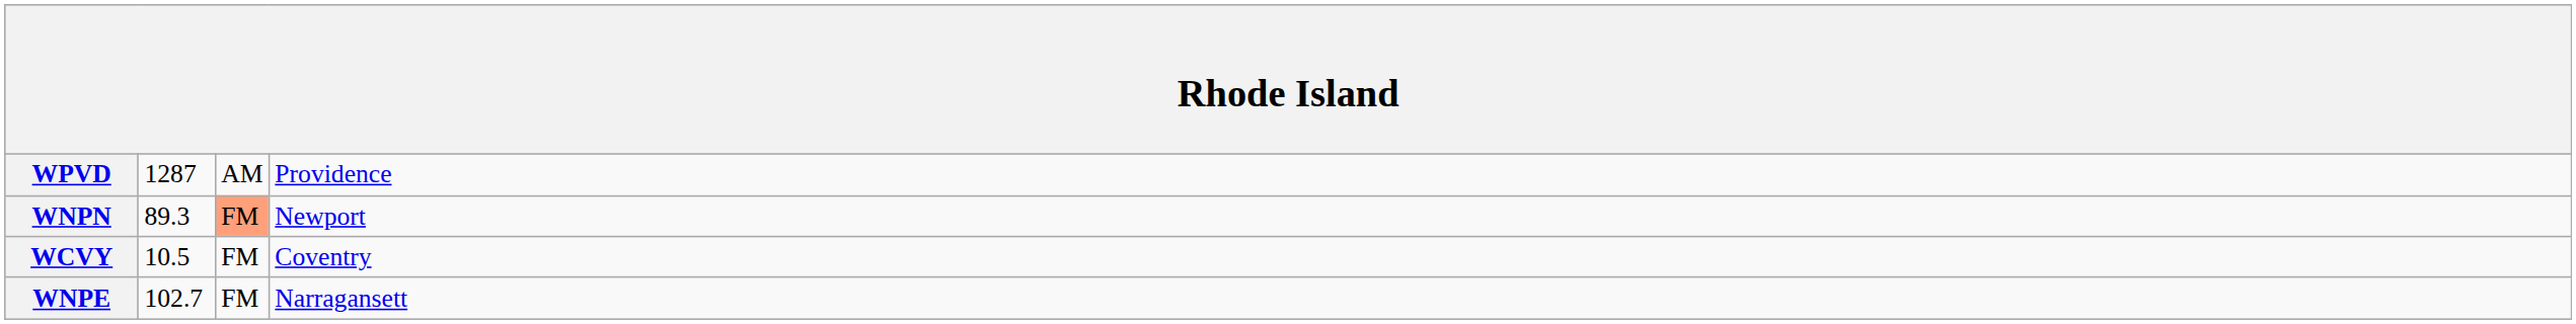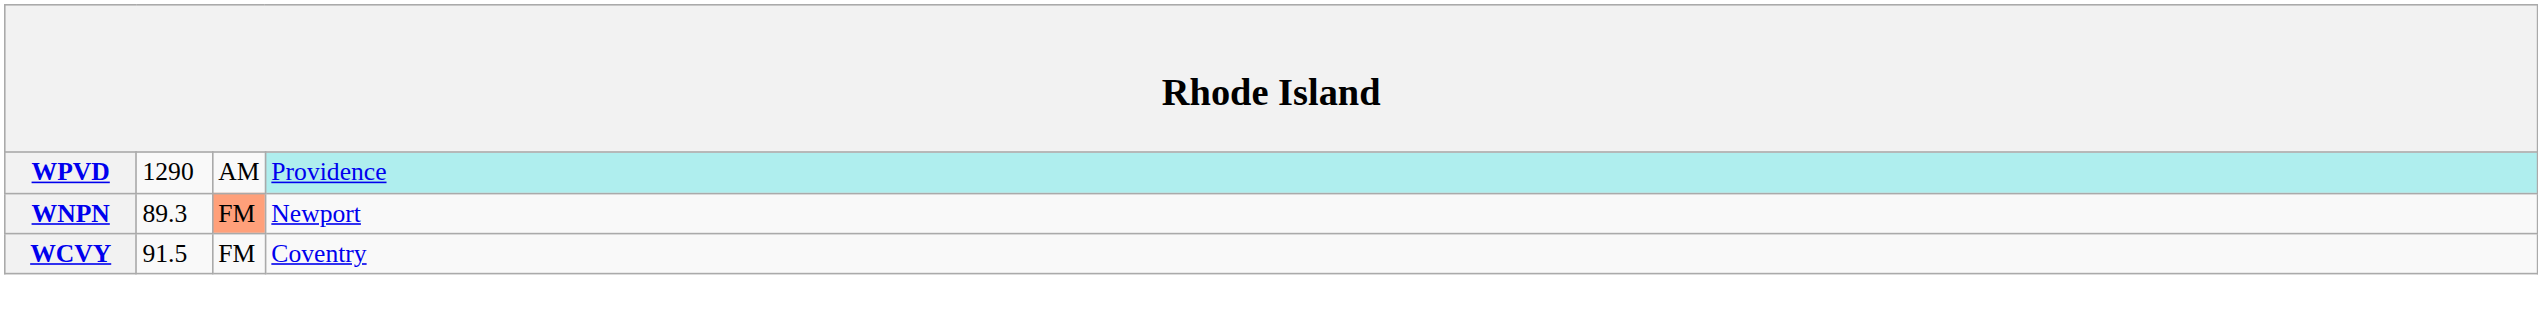WPVD | column 2: 1287 -> 1290
WPVD | column 4: no background -> paleturquoise background
WCVY | column 2: 10.5 -> 91.5
- row: WNPE | 102.7 | FM | Narragansett
